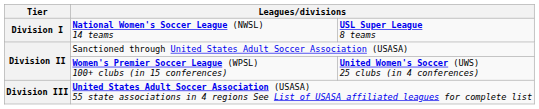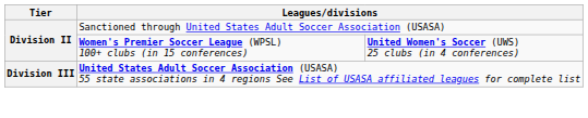- row: Division I | National Women's Soccer League (NWSL) 14 teams | USL Super League 8 teams
